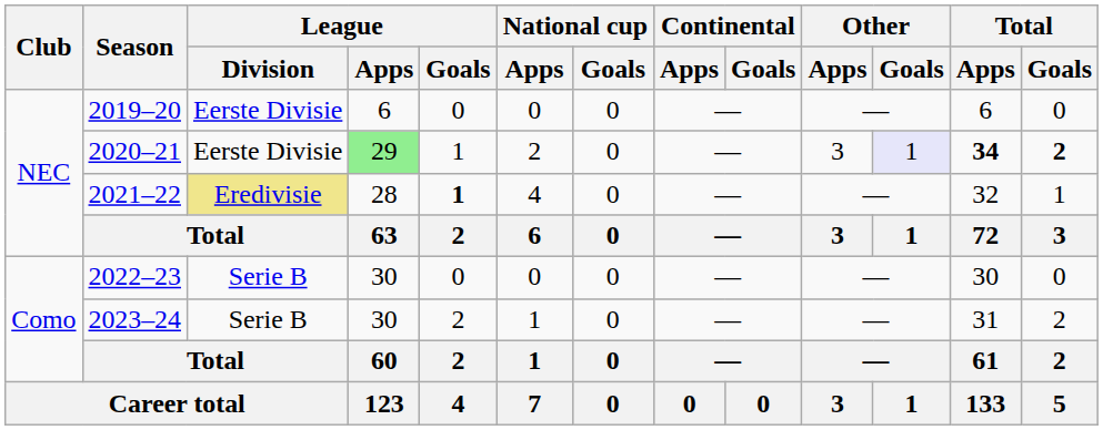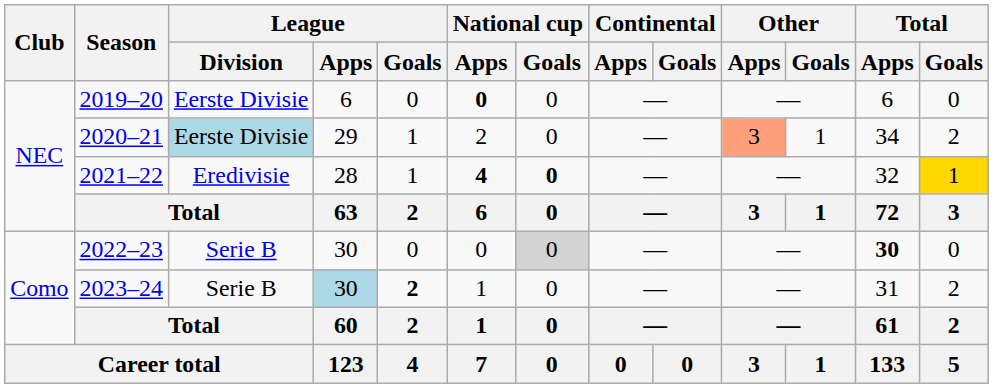2019–20 | National cup / Apps: normal -> bold
2020–21 | League / Division: no background -> lightblue background
2020–21 | League / Apps: lightgreen background -> no background
2020–21 | Other / Apps: no background -> lightsalmon background
2020–21 | Other / Goals: lavender background -> no background
2020–21 | Total / Apps: bold -> normal
2020–21 | Total / Goals: bold -> normal
2021–22 | League / Division: khaki background -> no background
2021–22 | League / Goals: bold -> normal
2021–22 | National cup / Apps: normal -> bold
2021–22 | National cup / Goals: normal -> bold
2021–22 | Total / Goals: no background -> gold background
2022–23 | National cup / Goals: no background -> lightgrey background
2022–23 | Total / Apps: normal -> bold
2023–24 | League / Apps: no background -> lightblue background
2023–24 | League / Goals: normal -> bold
